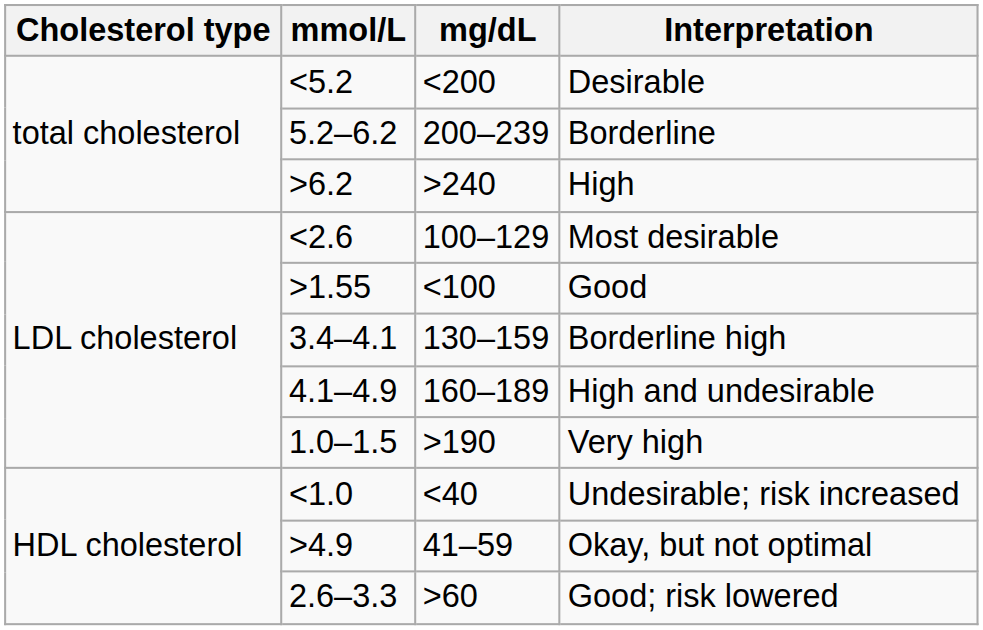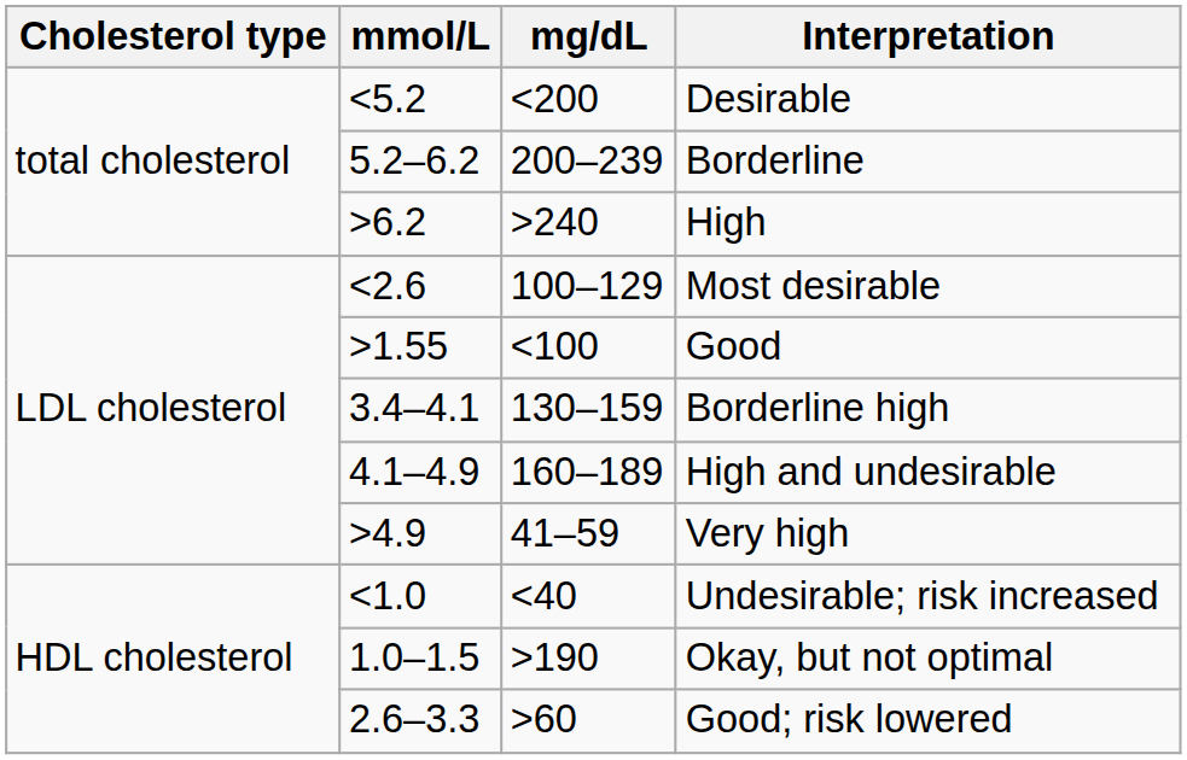Very high | mmol/L: 1.0–1.5 -> >4.9
Very high | mg/dL: >190 -> 41–59
Okay, but not optimal | mmol/L: >4.9 -> 1.0–1.5
Okay, but not optimal | mg/dL: 41–59 -> >190
